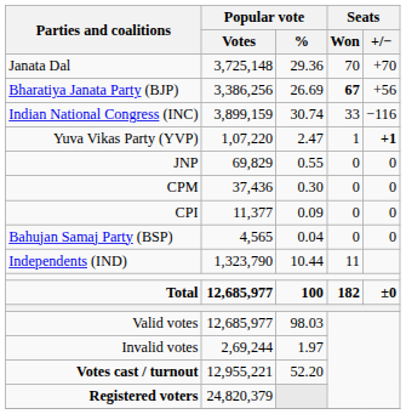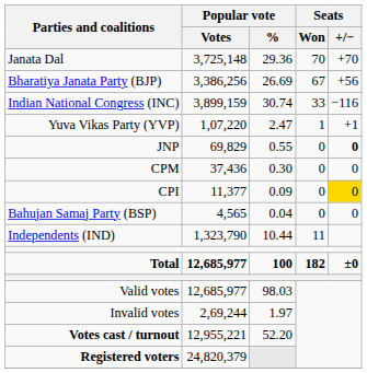Bharatiya Janata Party (BJP) | Seats / Won: bold -> normal
Yuva Vikas Party (YVP) | Seats / +/−: bold -> normal
JNP | Seats / +/−: normal -> bold
CPI | Seats / +/−: no background -> gold background
